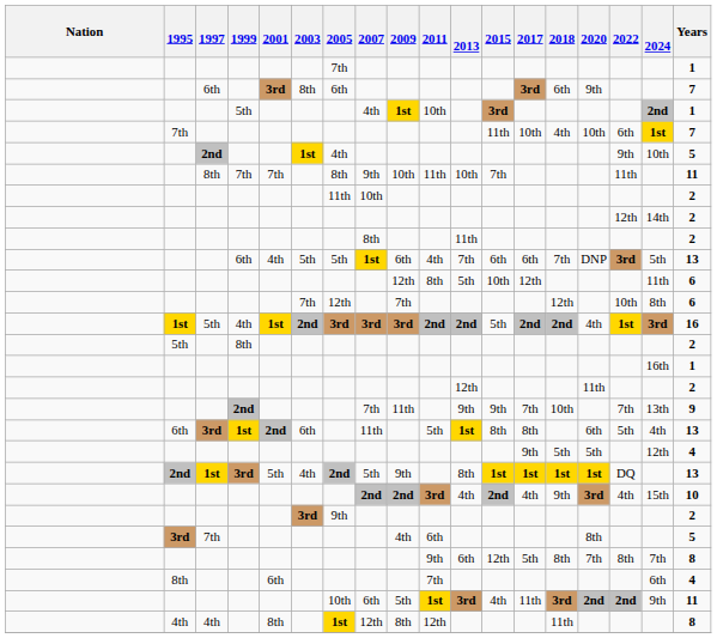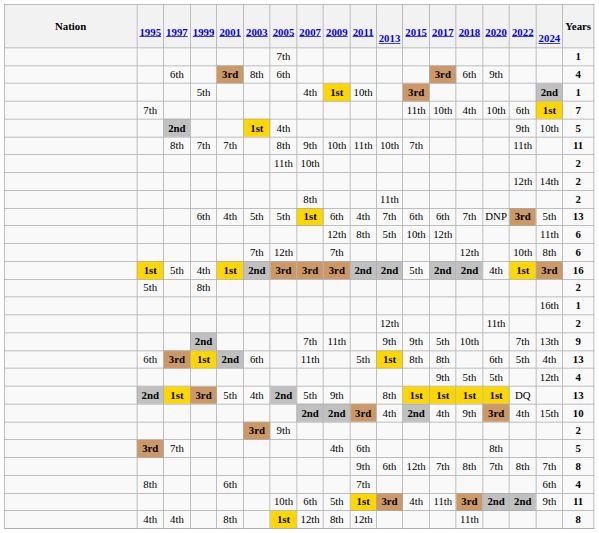row 3 | Years: 7 -> 4
row 18 | 2017: 7th -> 5th
row 25 | 2017: 5th -> 7th
